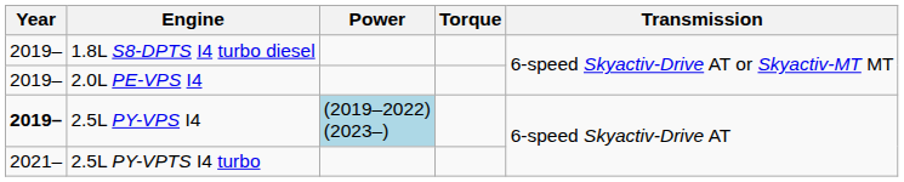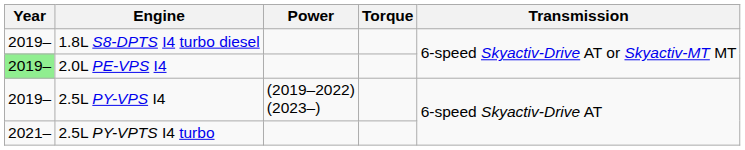2.0L PE-VPS I4 | Year: no background -> lightgreen background
2.5L PY-VPS I4 | Year: bold -> normal
2.5L PY-VPS I4 | Power: lightblue background -> no background
